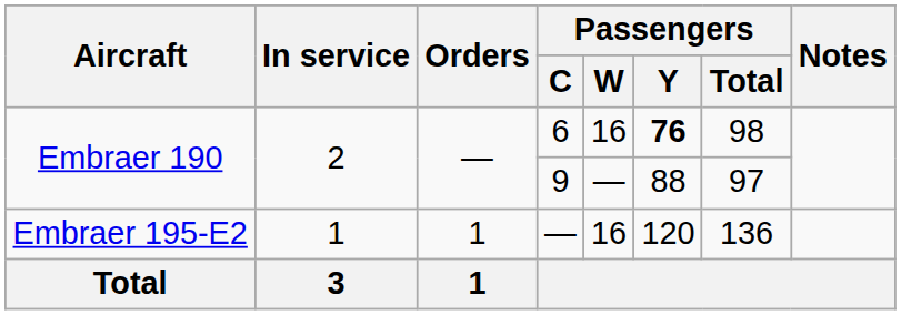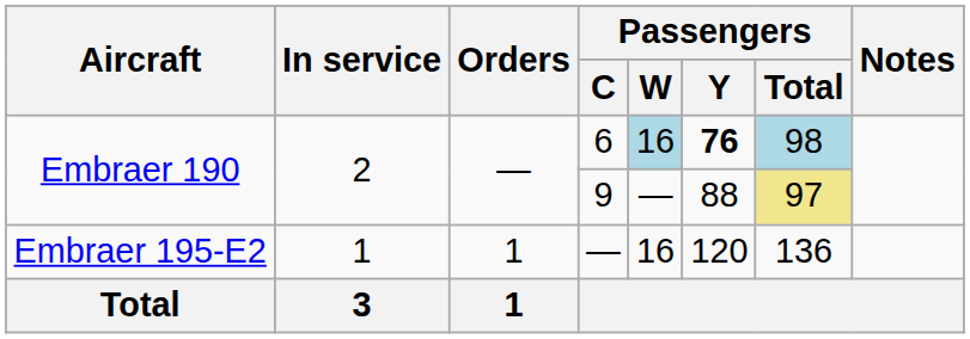6 | Passengers / W: no background -> lightblue background
6 | Passengers / Total: no background -> lightblue background
9 | Passengers / Total: no background -> khaki background
